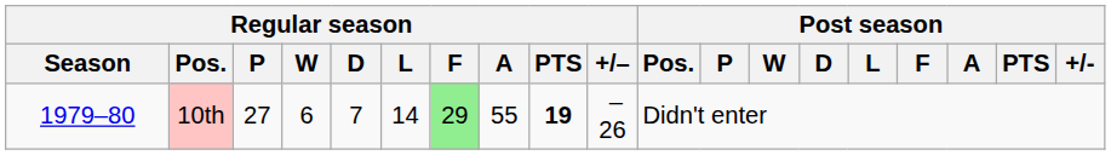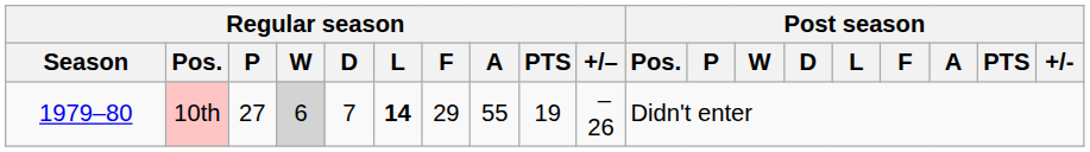10th | Regular season / W: no background -> lightgrey background
10th | Regular season / L: normal -> bold
10th | Regular season / F: lightgreen background -> no background
10th | Regular season / PTS: bold -> normal
